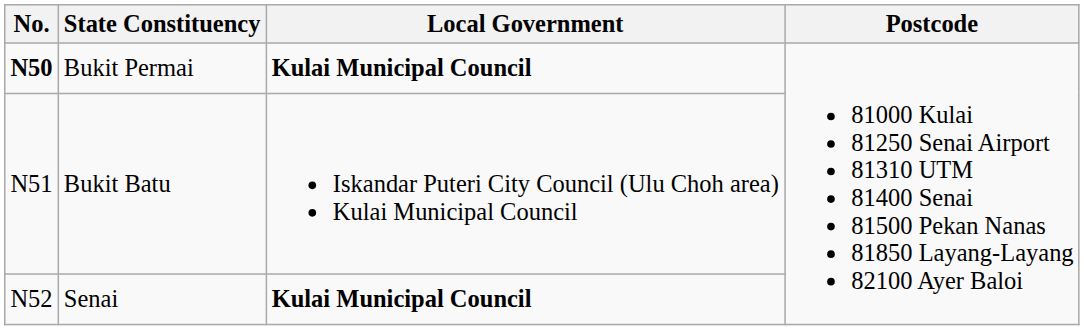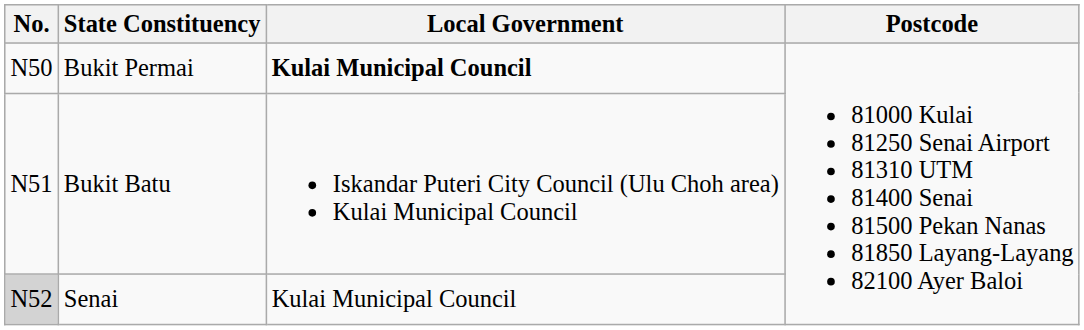Bukit Permai | No.: bold -> normal
Senai | No.: no background -> lightgrey background
Senai | Local Government: bold -> normal
